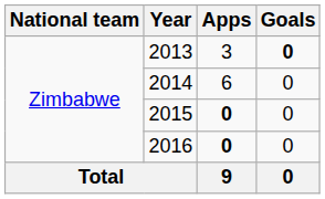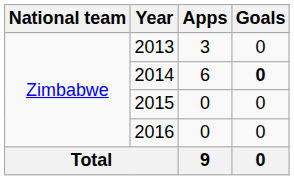2013 | Goals: bold -> normal
2014 | Goals: normal -> bold
2015 | Apps: bold -> normal
2016 | Apps: bold -> normal
